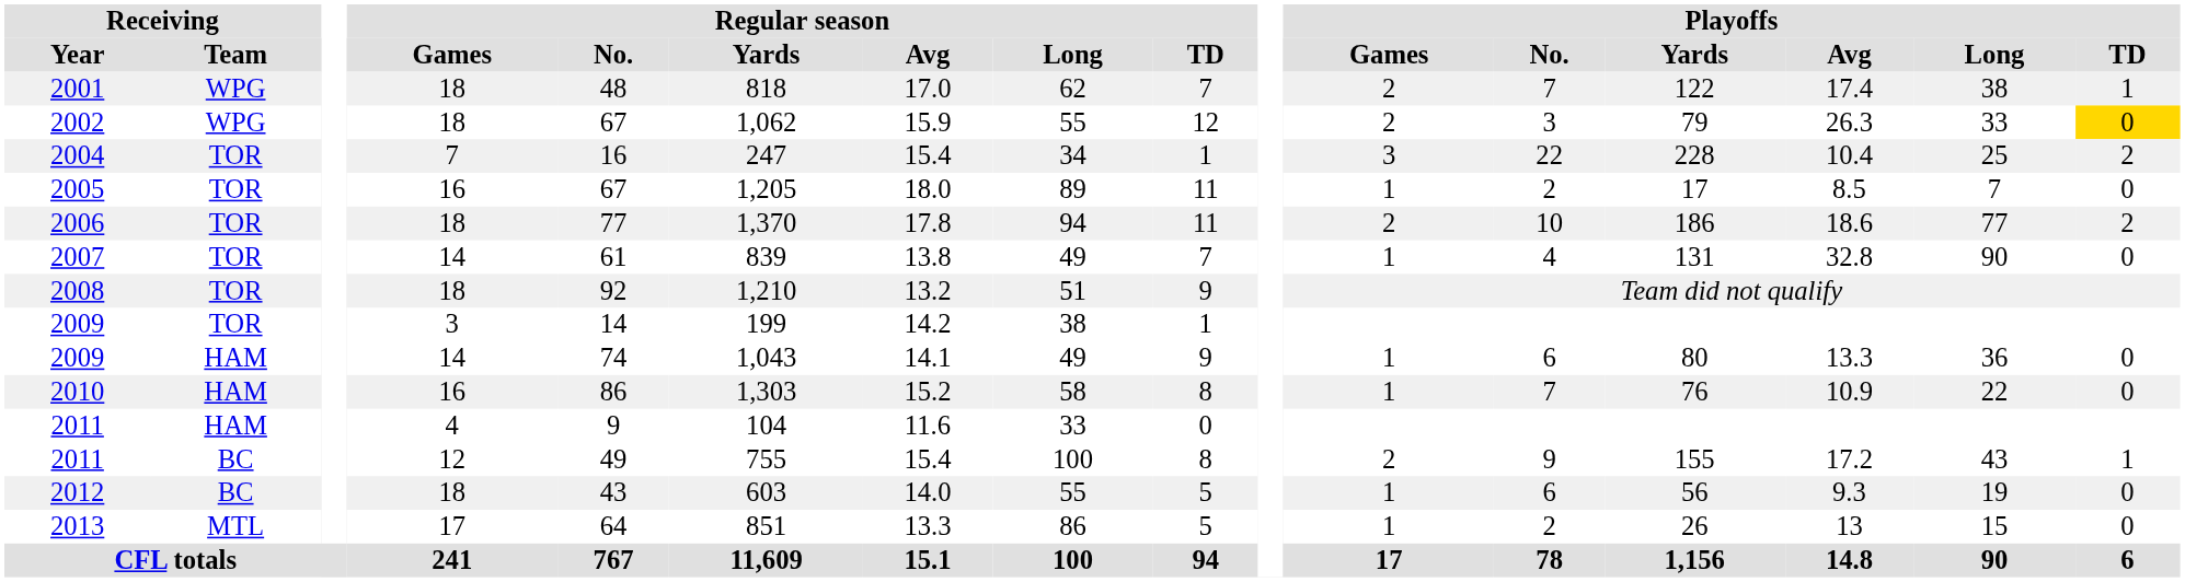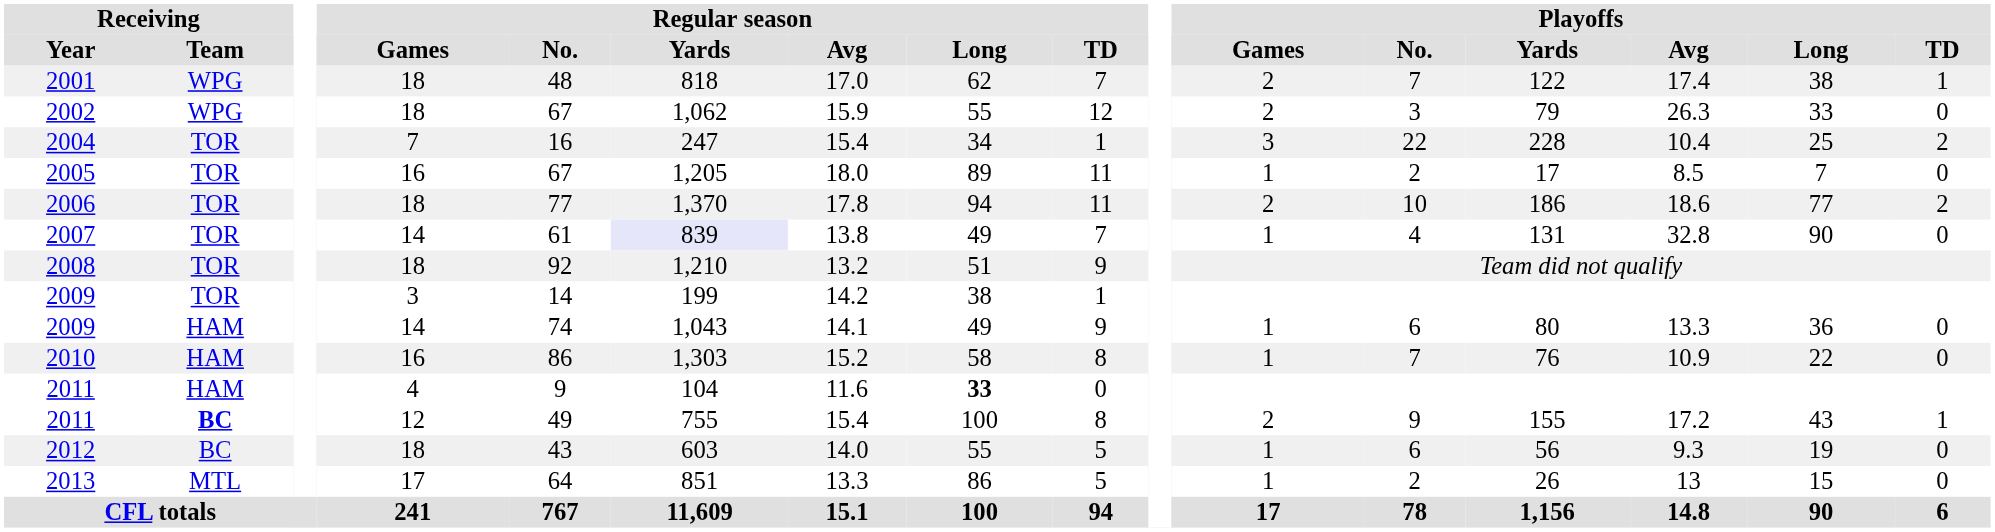2002 | Playoffs / TD: gold background -> no background
2007 | Regular season / Yards: no background -> lavender background
2011 / 4 | Regular season / Long: normal -> bold
2011 / 12 | Receiving / Team: normal -> bold
